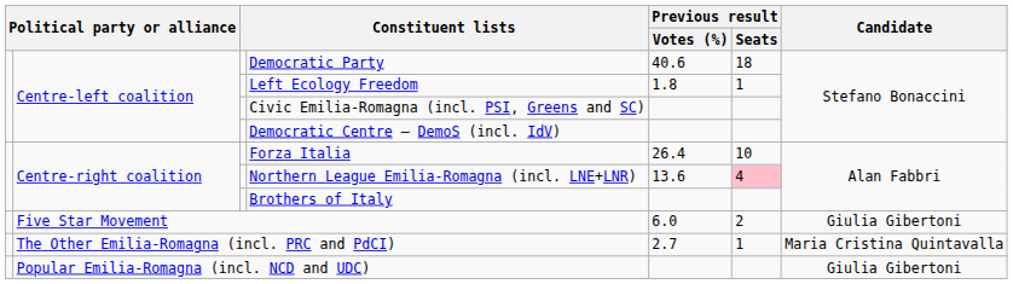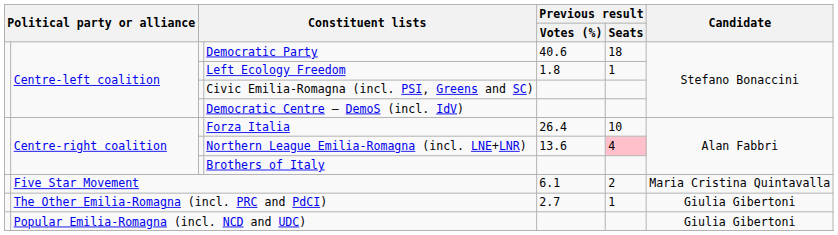Five Star Movement | Previous result / Votes (%): 6.0 -> 6.1
Five Star Movement | Candidate: Giulia Gibertoni -> Maria Cristina Quintavalla
The Other Emilia-Romagna (incl. PRC and PdCI) | Candidate: Maria Cristina Quintavalla -> Giulia Gibertoni
